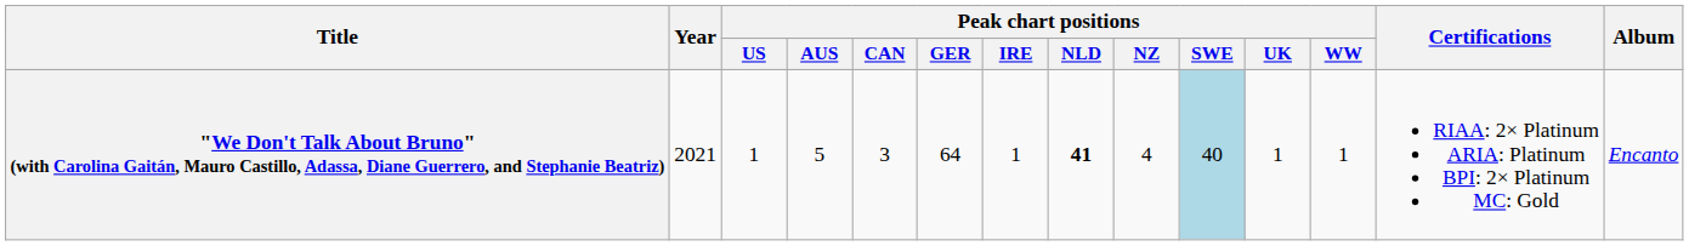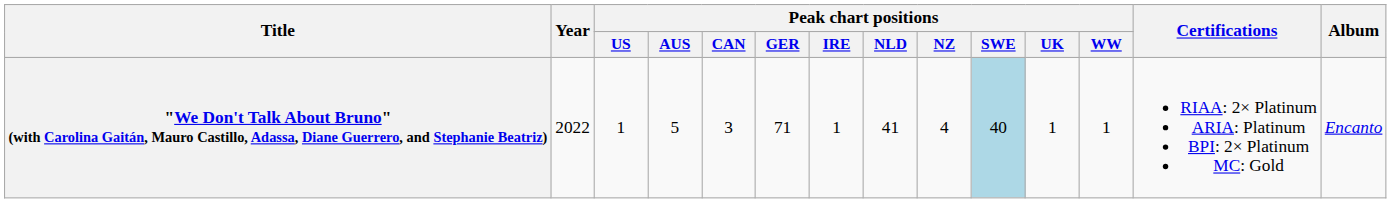row 3 | Year: 2021 -> 2022
row 3 | Peak chart positions / GER: 64 -> 71
row 3 | Peak chart positions / NLD: bold -> normal
